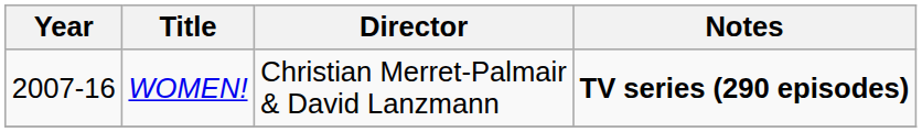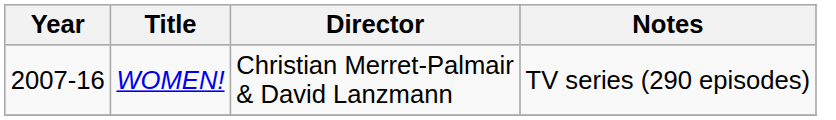WOMEN! | Notes: bold -> normal
